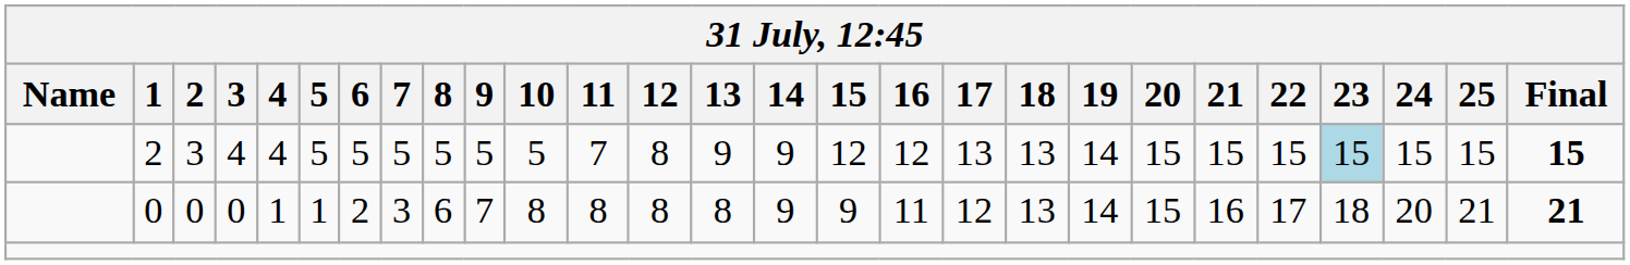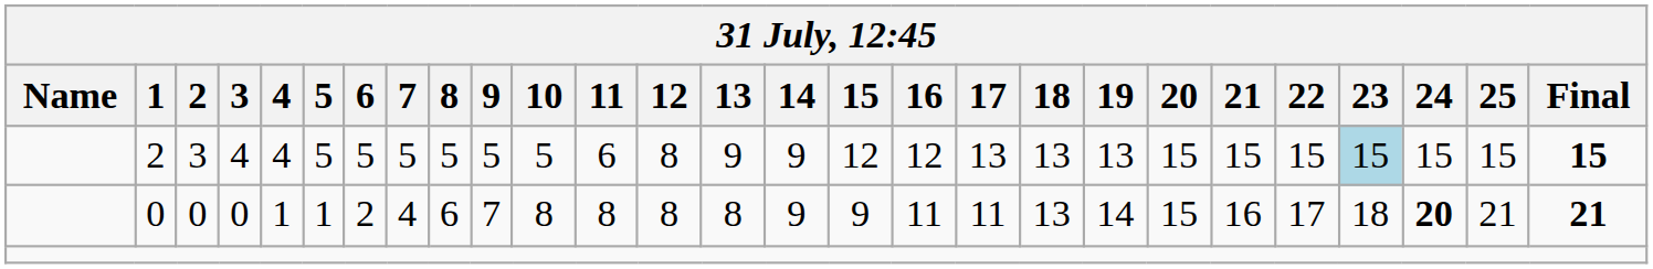row 3 | 11: 7 -> 6
row 3 | 19: 14 -> 13
row 4 | 7: 3 -> 4
row 4 | 17: 12 -> 11
row 4 | 24: normal -> bold
